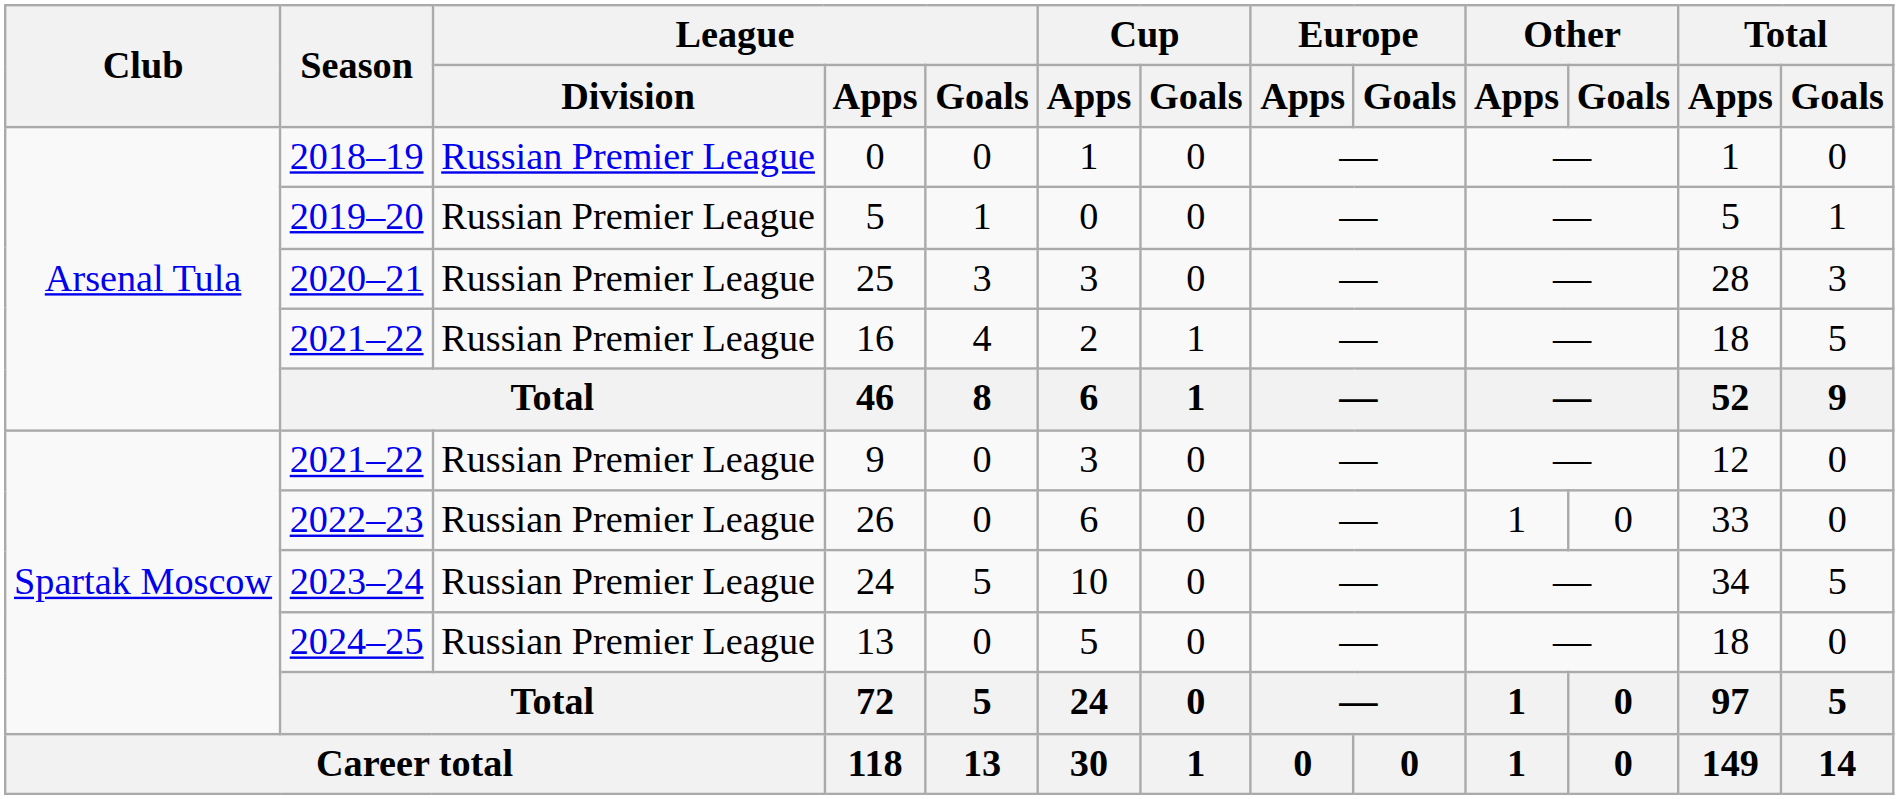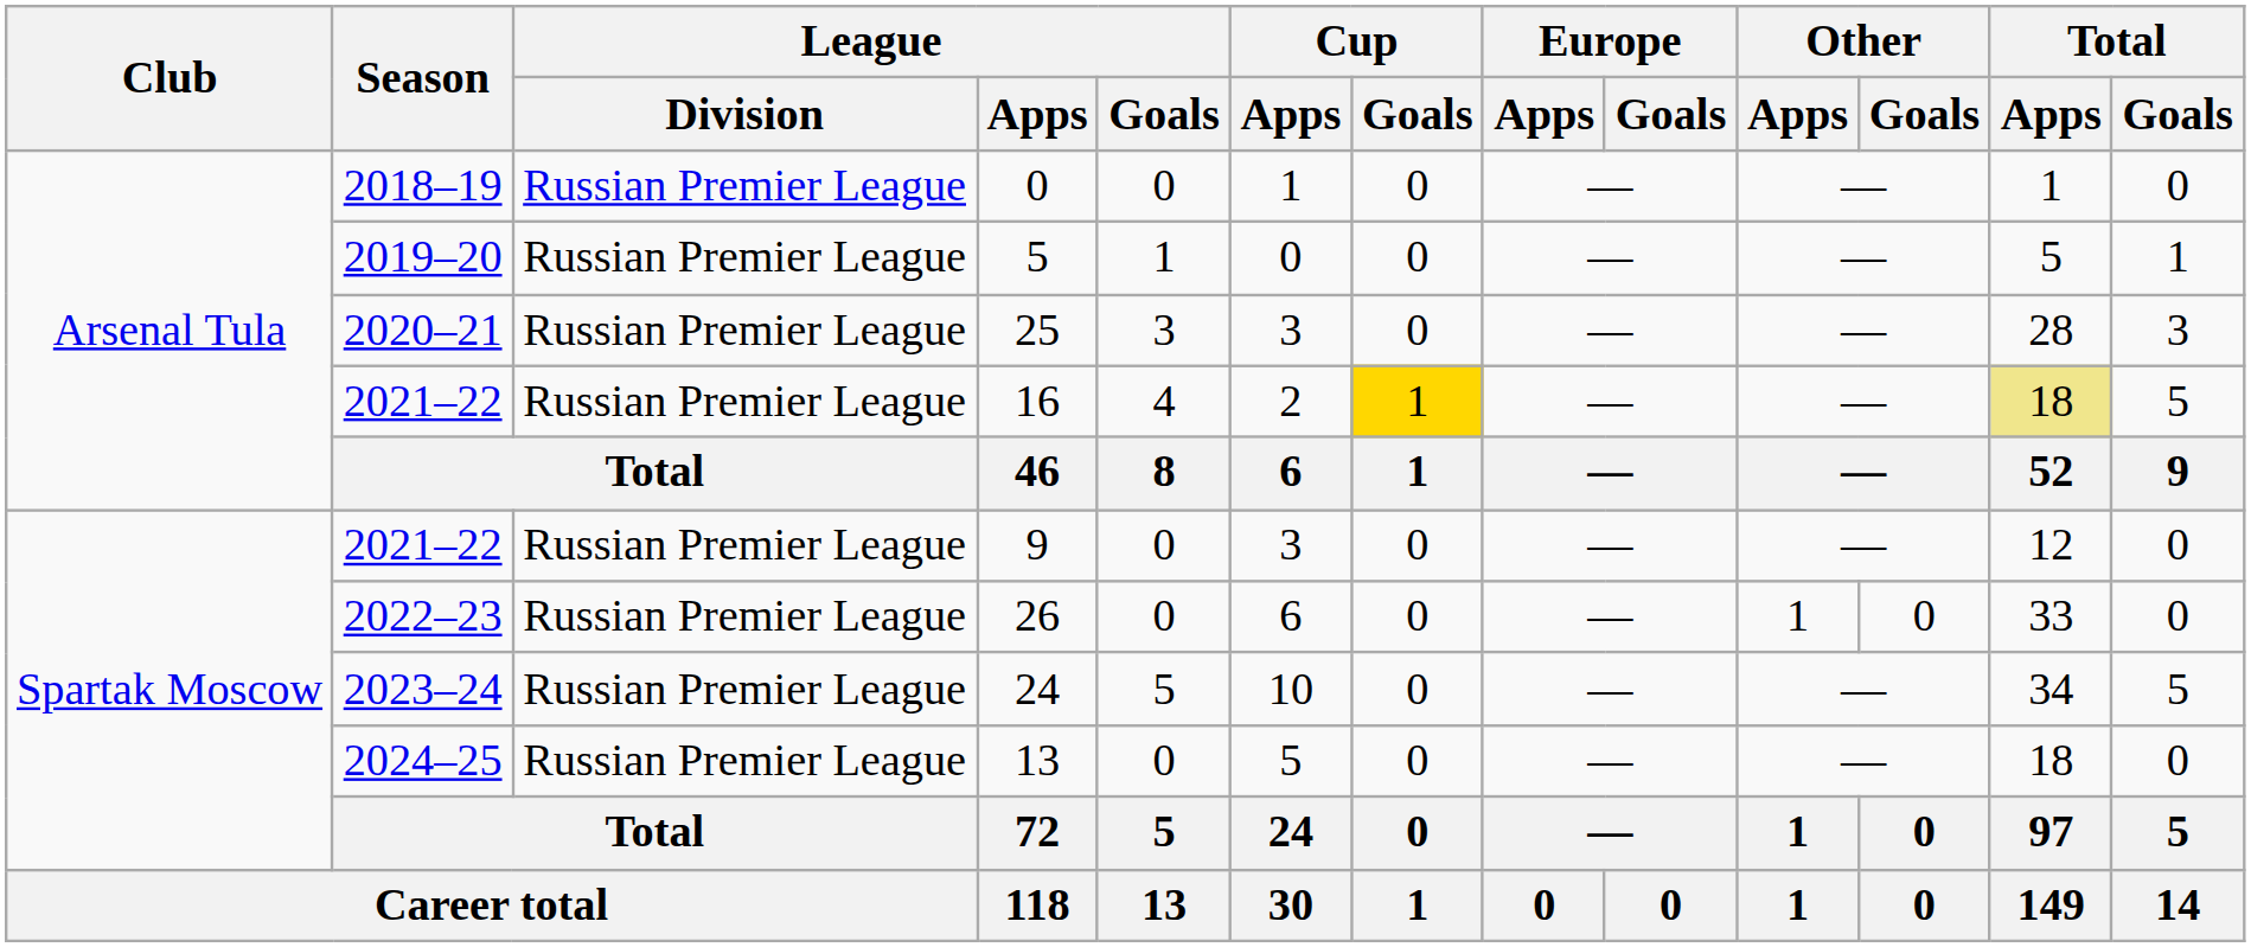16 | Cup / Goals: no background -> gold background
16 | Total / Apps: no background -> khaki background
